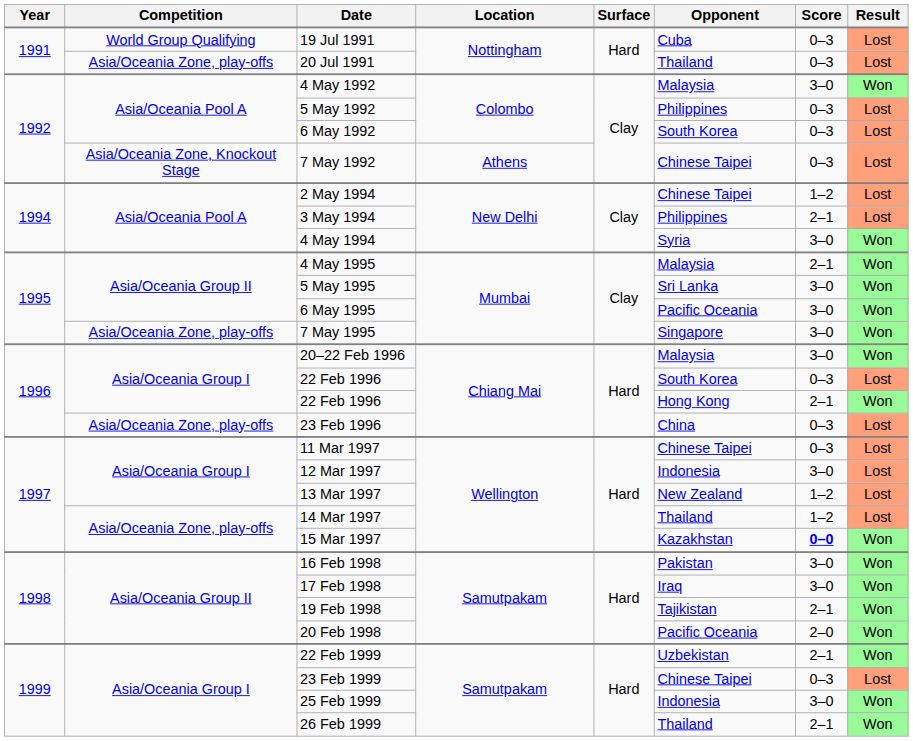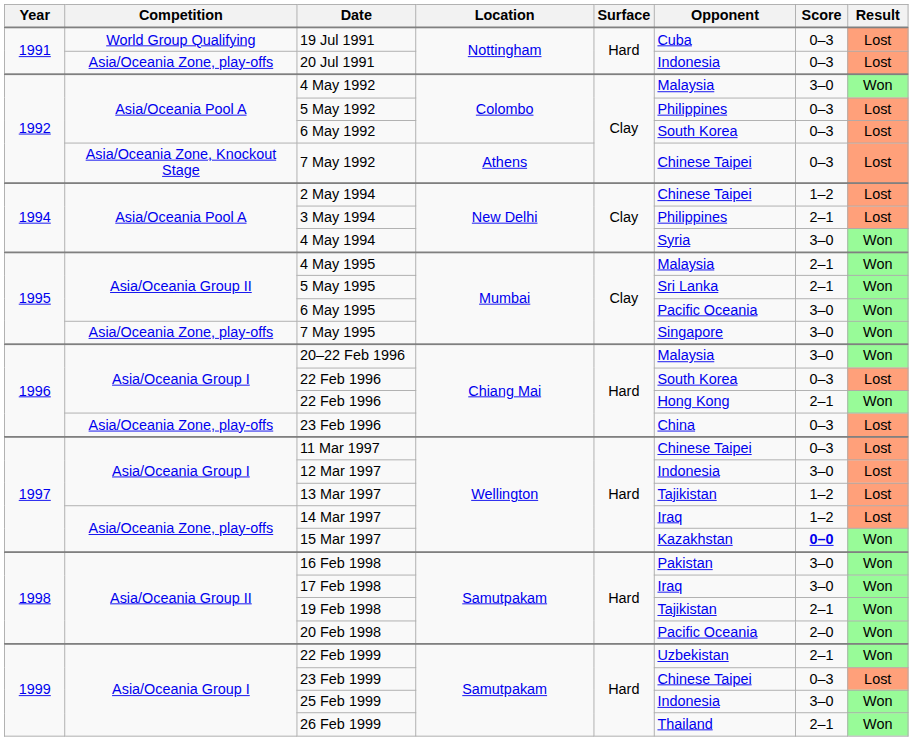20 Jul 1991 | Opponent: Thailand -> Indonesia
5 May 1995 | Score: 3–0 -> 2–1
13 Mar 1997 | Opponent: New Zealand -> Tajikistan
14 Mar 1997 | Opponent: Thailand -> Iraq
